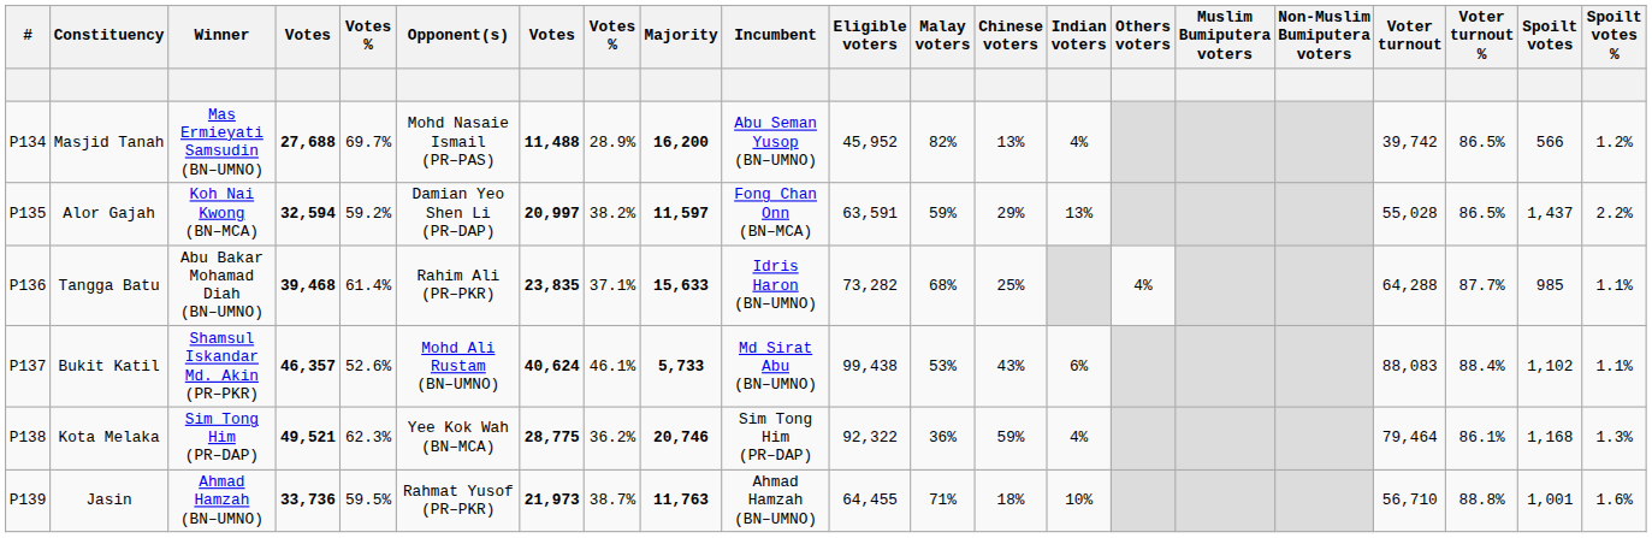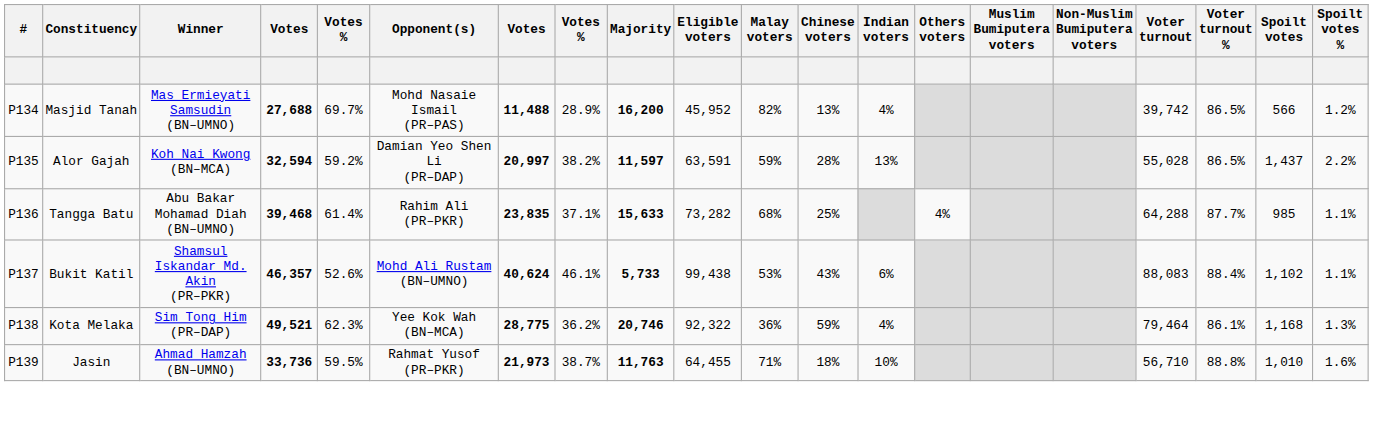- column: Incumbent | Abu Seman Yusop (BN–UMNO) | Fong Chan Onn (BN–MCA) | Idris Haron (BN–UMNO) | Md Sirat Abu (BN–UMNO) | Sim Tong Him (PR–DAP) | Ahmad Hamzah (BN–UMNO)
Alor Gajah | Chinese voters: 29% -> 28%
Jasin | Spoilt votes: 1,001 -> 1,010
